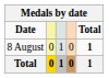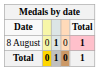8 August | column 3: normal -> bold
8 August | Total: no background -> pink background
